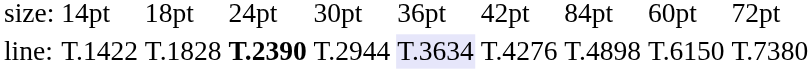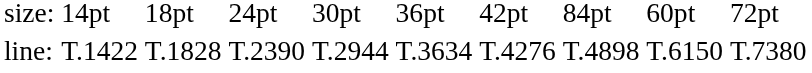line: | column 4: bold -> normal
line: | column 6: lavender background -> no background
